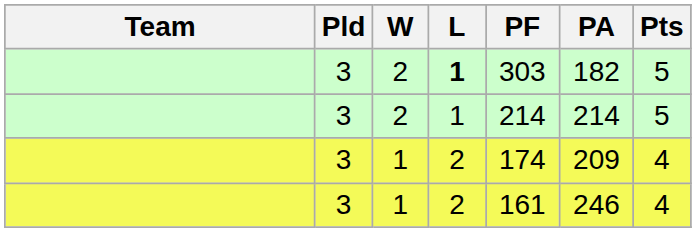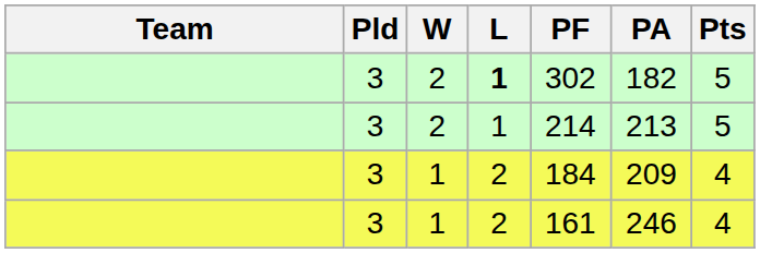row 2 | PF: 303 -> 302
row 3 | PA: 214 -> 213
row 4 | PF: 174 -> 184
